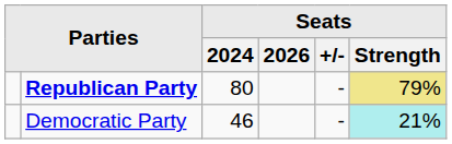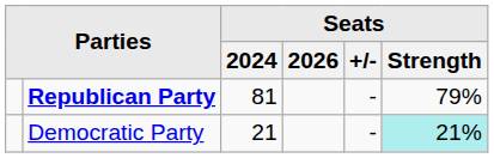Republican Party | Seats / 2024: 80 -> 81
Republican Party | Seats / Strength: khaki background -> no background
Democratic Party | Seats / 2024: 46 -> 21
